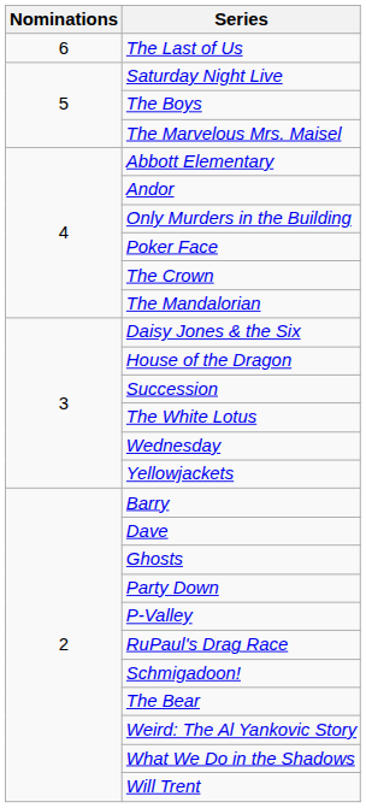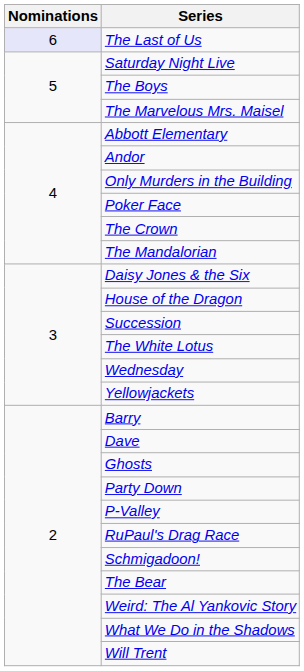The Last of Us | Nominations: no background -> lavender background
